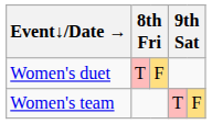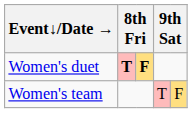Women's duet | column 2: normal -> bold
Women's duet | column 3: normal -> bold
